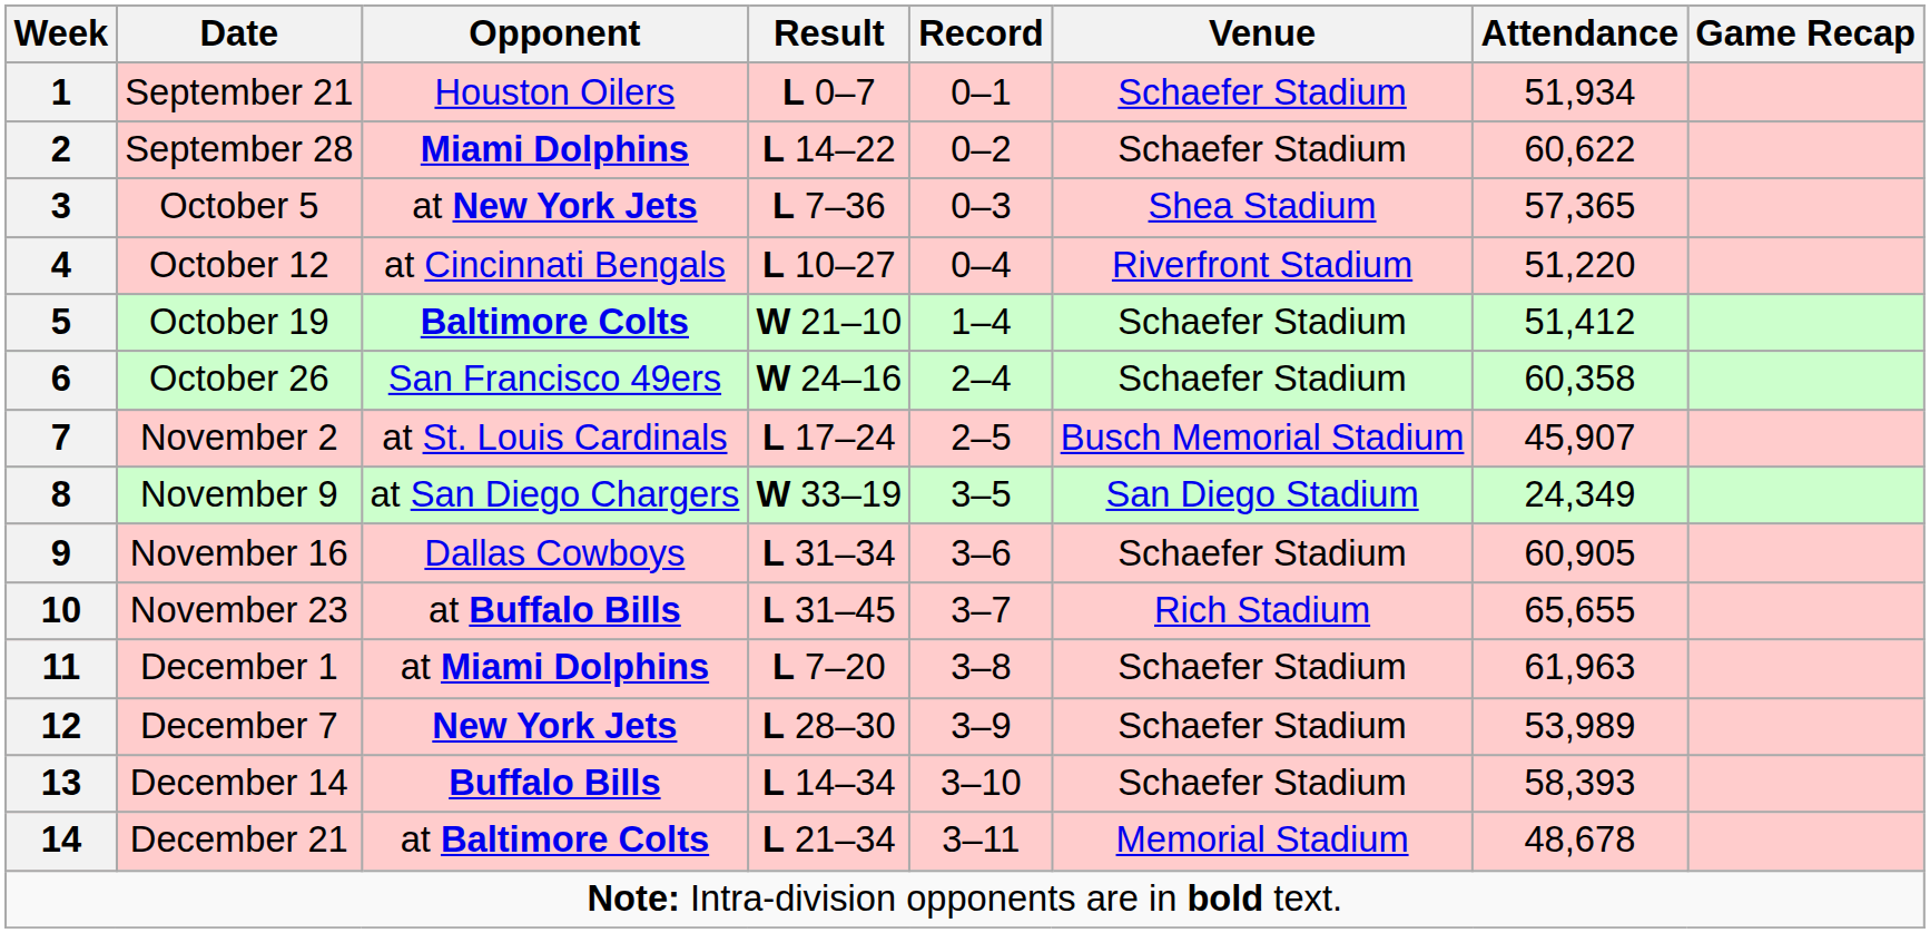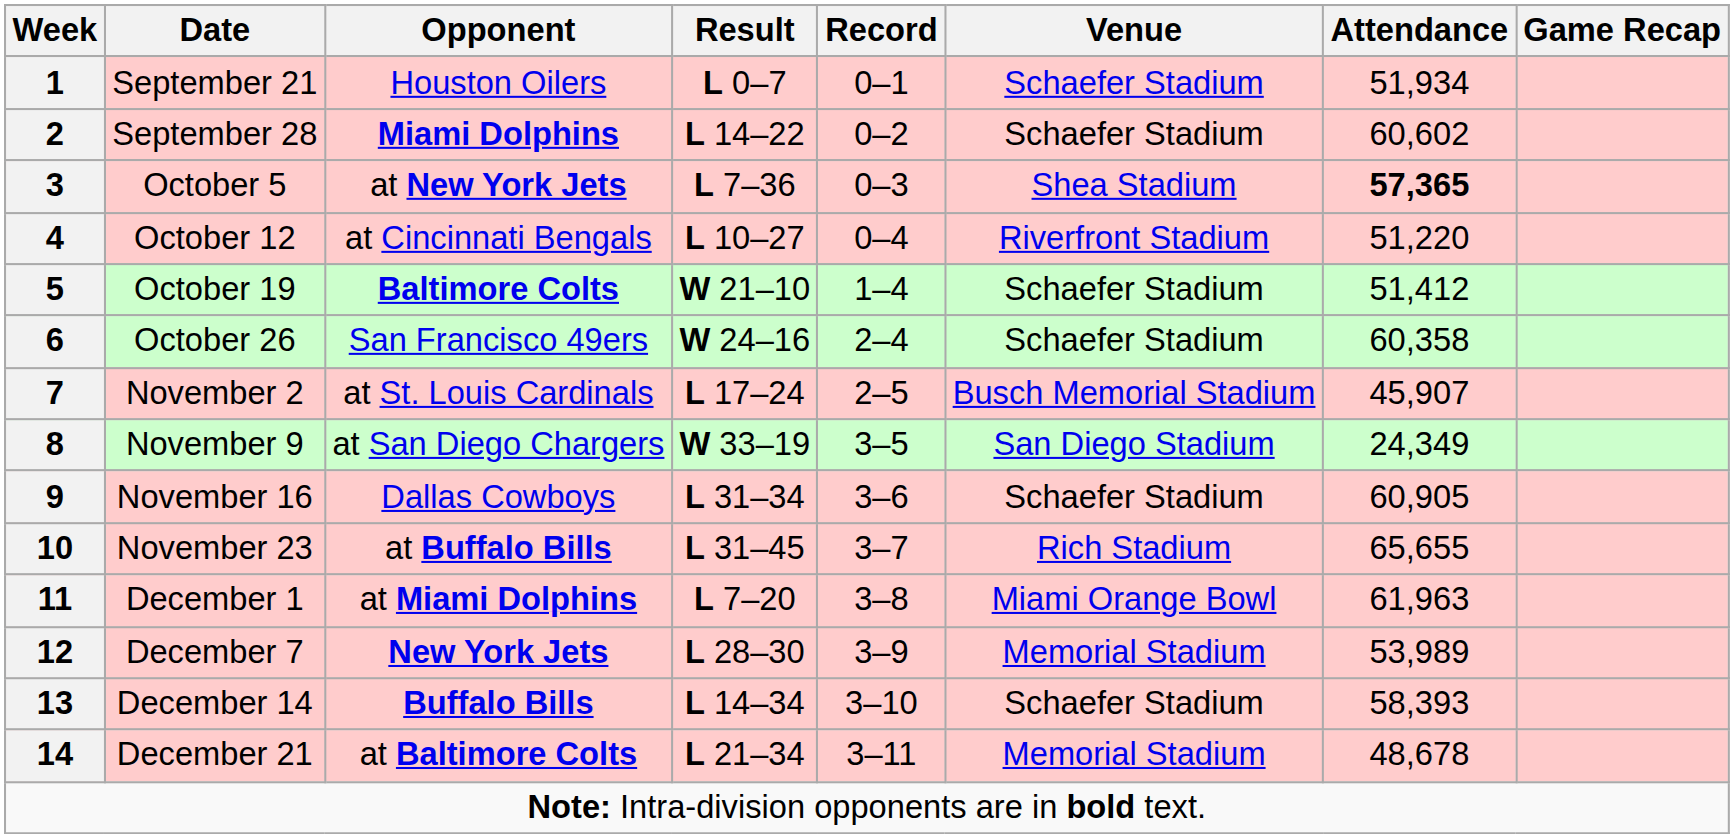2 | Attendance: 60,622 -> 60,602
3 | Attendance: normal -> bold
11 | Venue: Schaefer Stadium -> Miami Orange Bowl
12 | Venue: Schaefer Stadium -> Memorial Stadium
